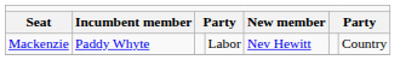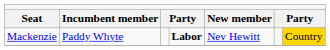Mackenzie | column 4: normal -> bold
Mackenzie | column 7: no background -> gold background
